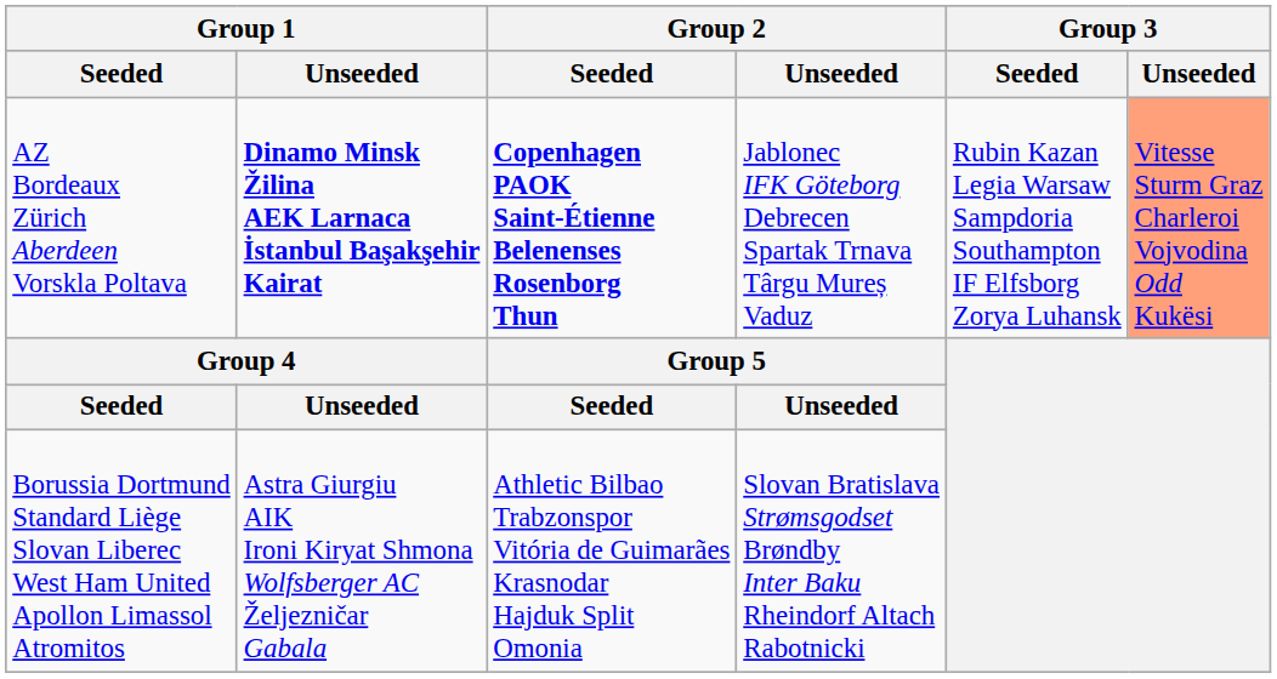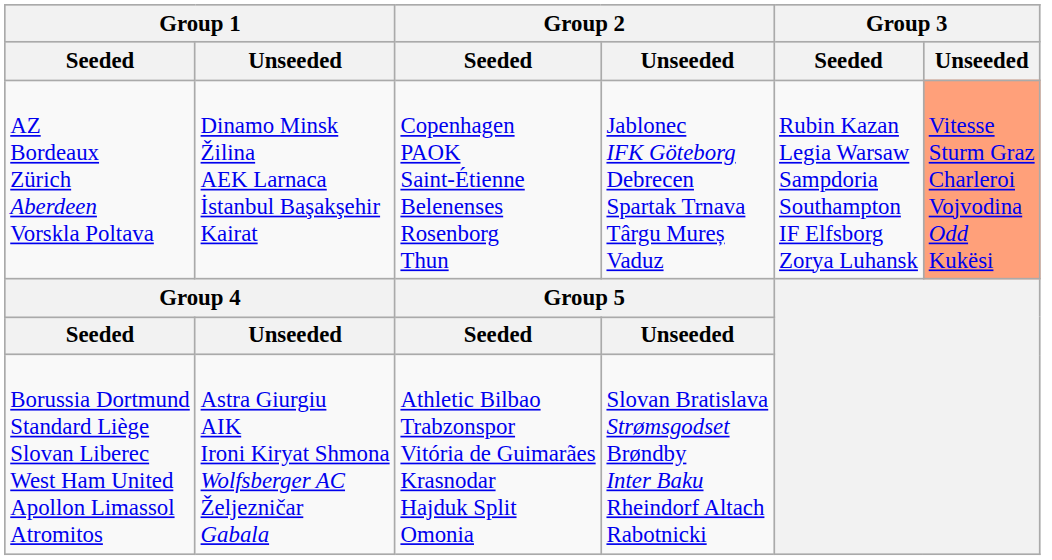AZ Bordeaux Zürich Aberdeen Vorskla Poltava | Group 1 / Unseeded: bold -> normal
AZ Bordeaux Zürich Aberdeen Vorskla Poltava | Group 2 / Seeded: bold -> normal
